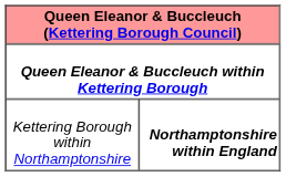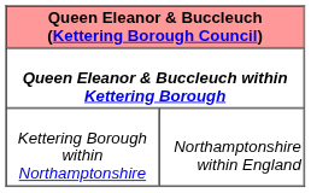Kettering Borough within Northamptonshire | column 2: bold -> normal
